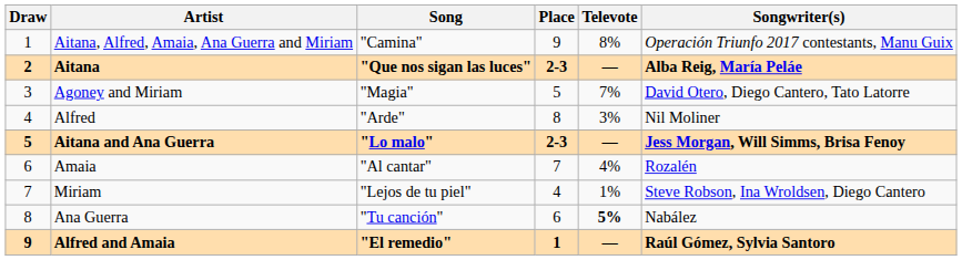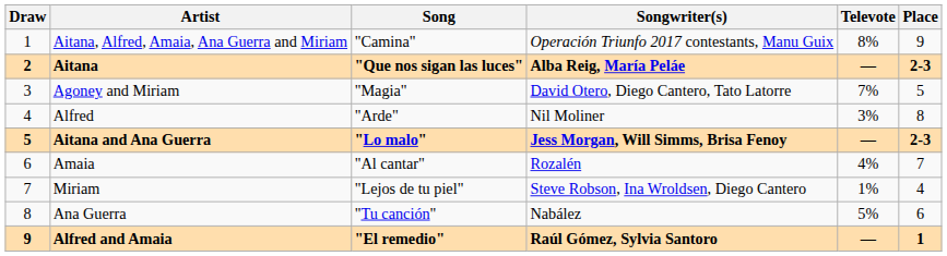columns swapped: Songwriter(s) <-> Place
Ana Guerra | Televote: bold -> normal
